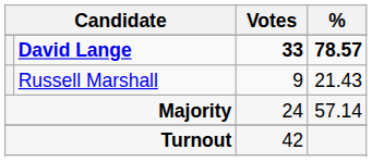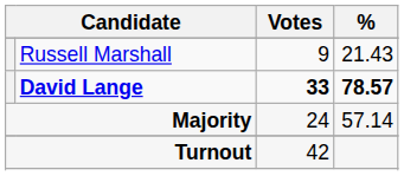rows swapped: David Lange <-> Russell Marshall
